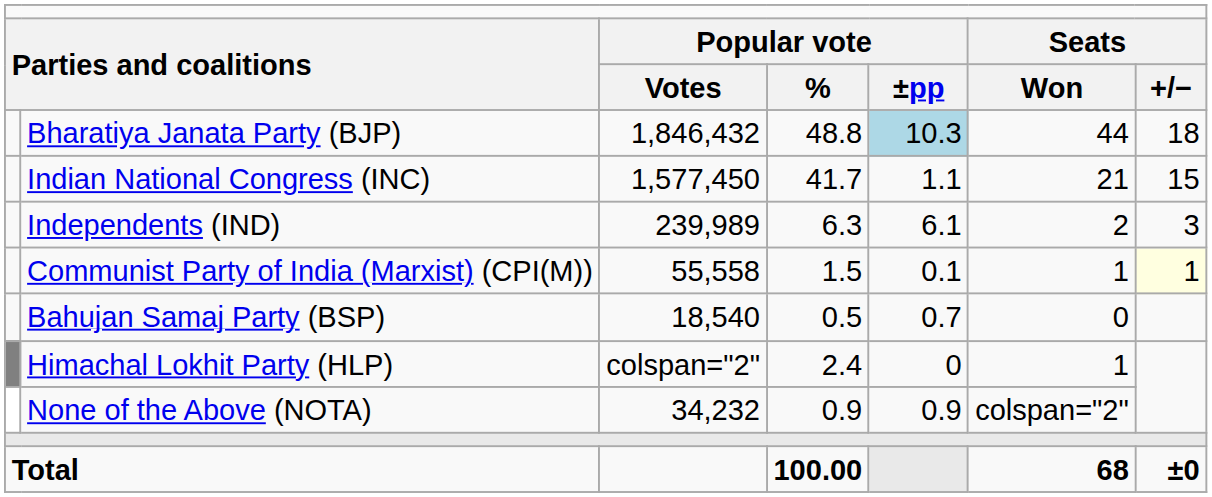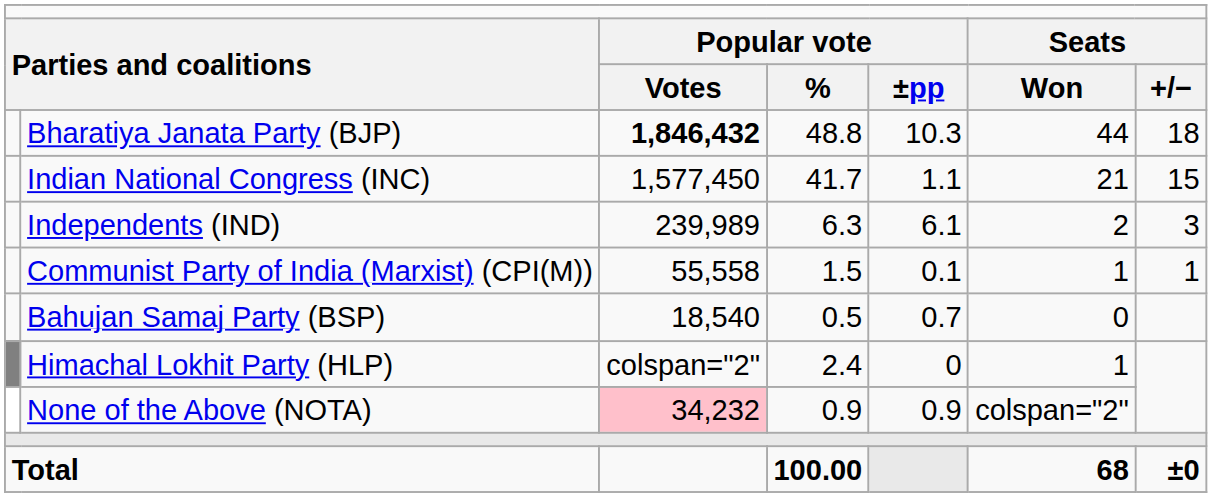Bharatiya Janata Party (BJP) | column 3: normal -> bold
Bharatiya Janata Party (BJP) | column 5: lightblue background -> no background
Communist Party of India (Marxist) (CPI(M)) | column 7: lightyellow background -> no background
None of the Above (NOTA) | column 3: no background -> pink background
